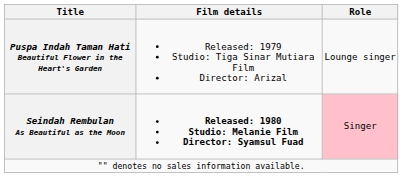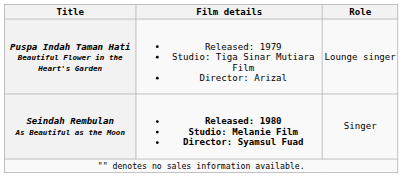Seindah Rembulan As Beautiful as the Moon | Role: pink background -> no background
